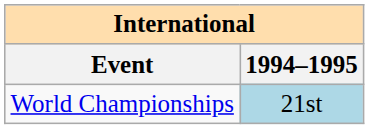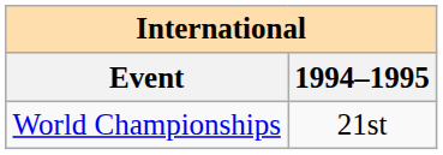World Championships | 1994–1995: lightblue background -> no background
